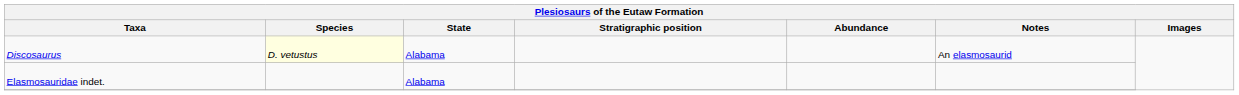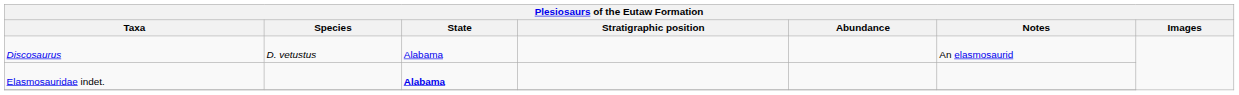Discosaurus | Species: lightyellow background -> no background
Elasmosauridae indet. | State: normal -> bold
